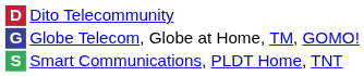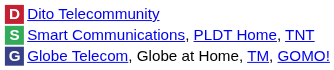rows swapped: Globe Telecom, Globe at Home, TM, GOMO! <-> Smart Communications, PLDT Home, TNT
